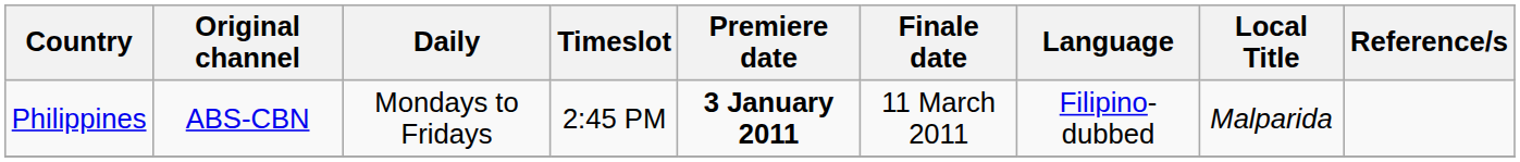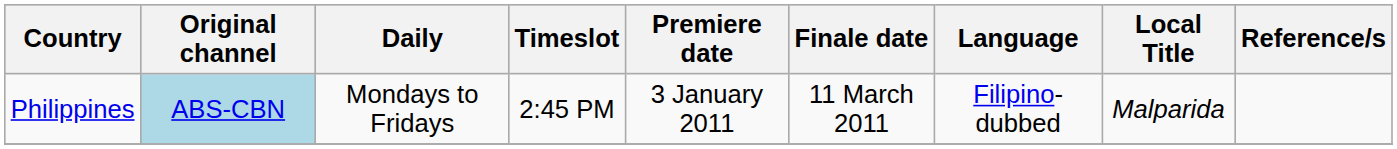Philippines | Original channel: no background -> lightblue background
Philippines | Premiere date: bold -> normal
